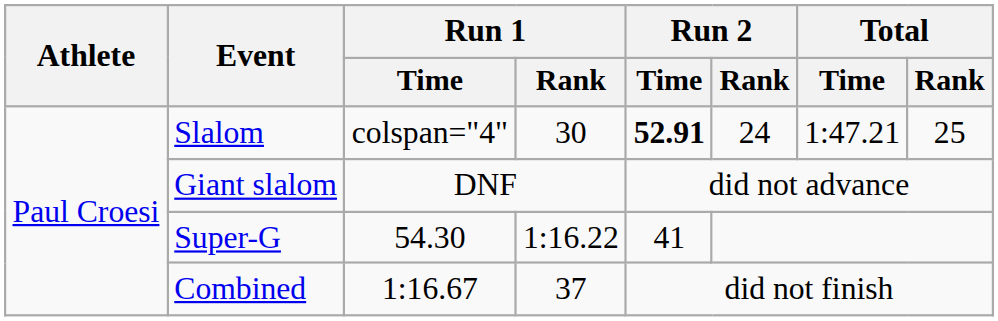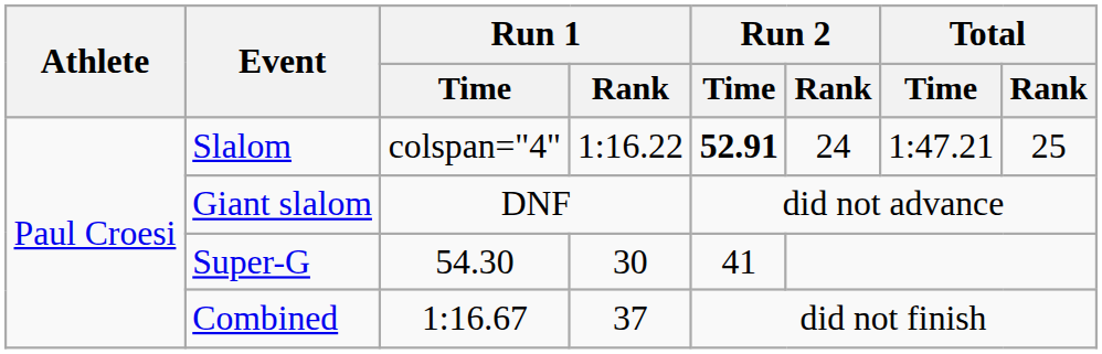Slalom | Run 1 / Rank: 30 -> 1:16.22
Super-G | Run 1 / Rank: 1:16.22 -> 30
